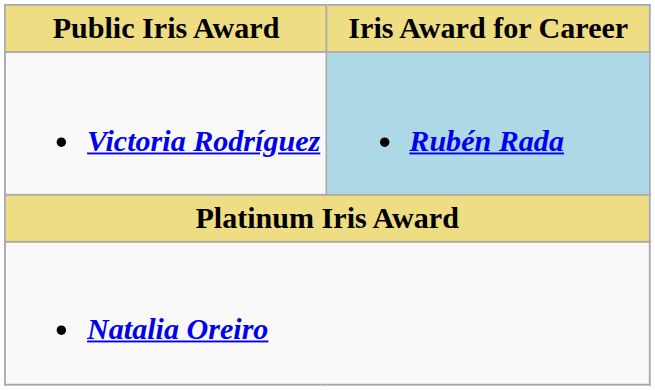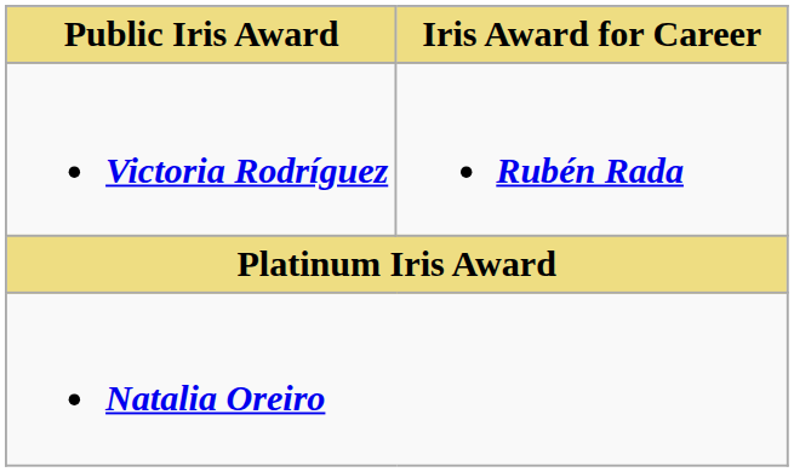Victoria Rodríguez | Iris Award for Career: lightblue background -> no background
